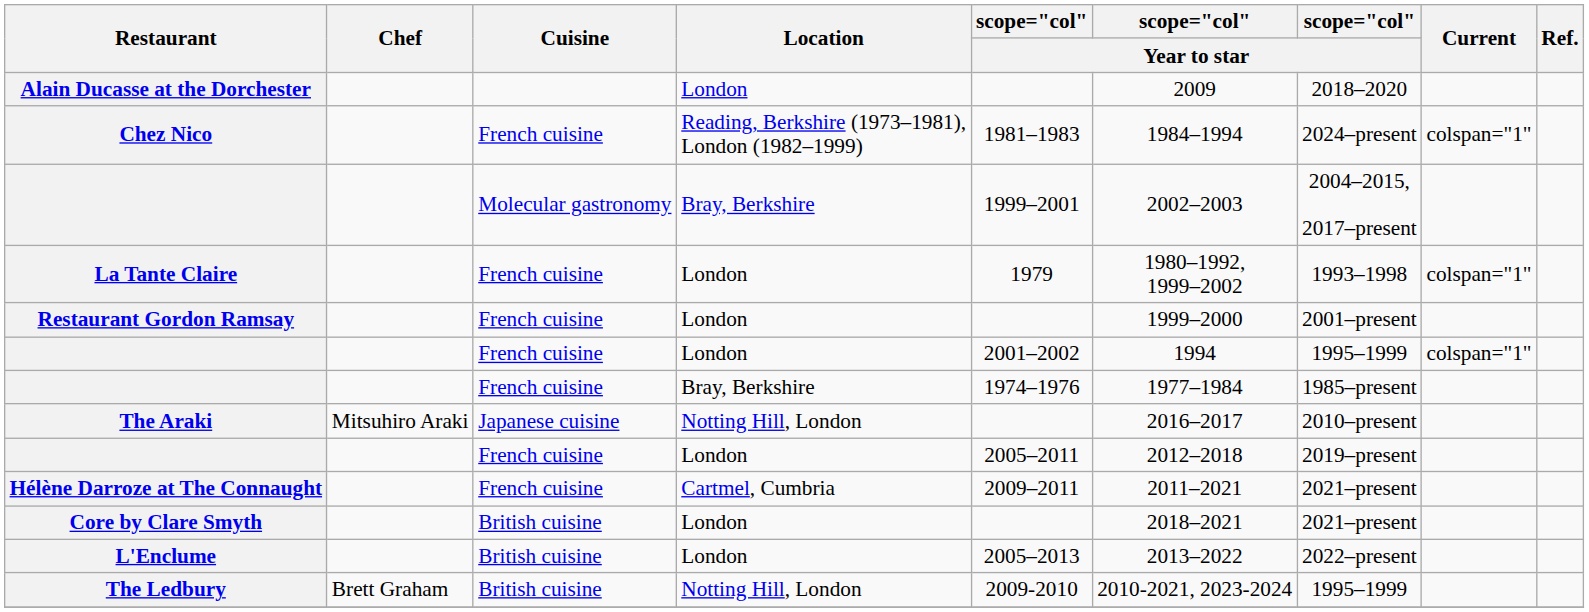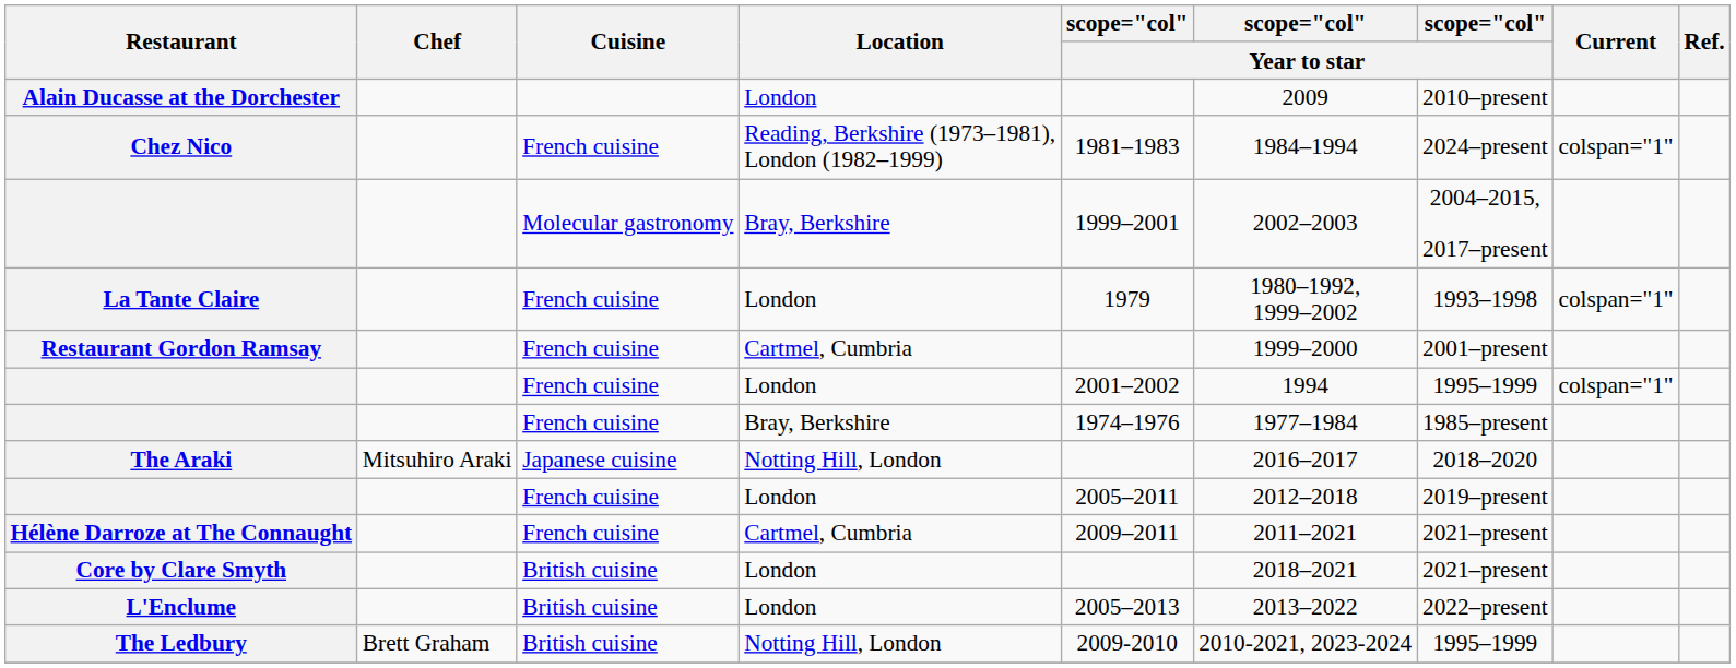Alain Ducasse at the Dorchester | column 7: 2018–2020 -> 2010–present
Restaurant Gordon Ramsay | Location: London -> Cartmel, Cumbria
The Araki | column 7: 2010–present -> 2018–2020
